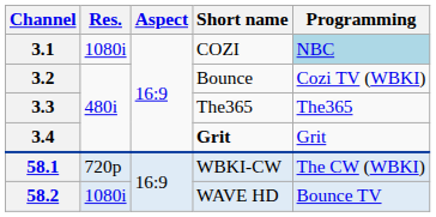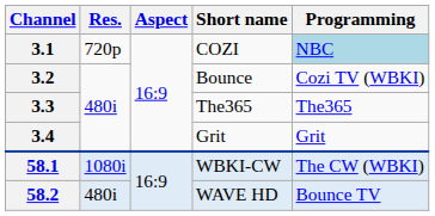3.1 | Res.: 1080i -> 720p
3.4 | Short name: bold -> normal
58.1 | Res.: 720p -> 1080i
58.2 | Res.: 1080i -> 480i
